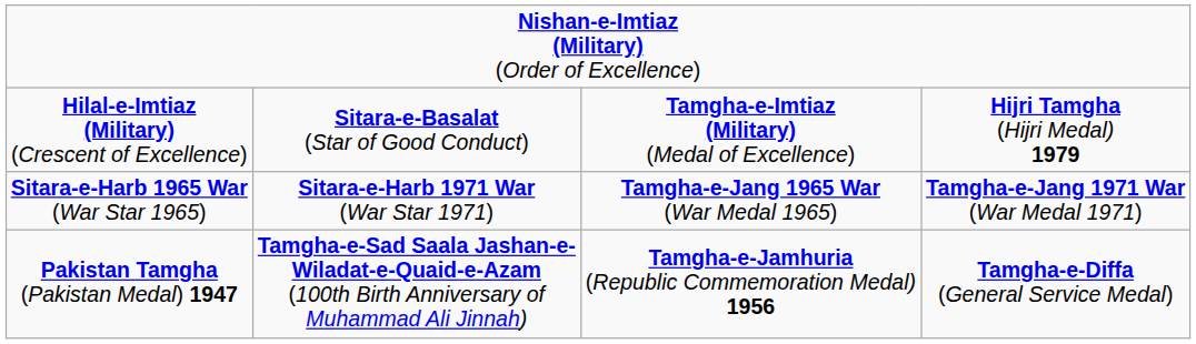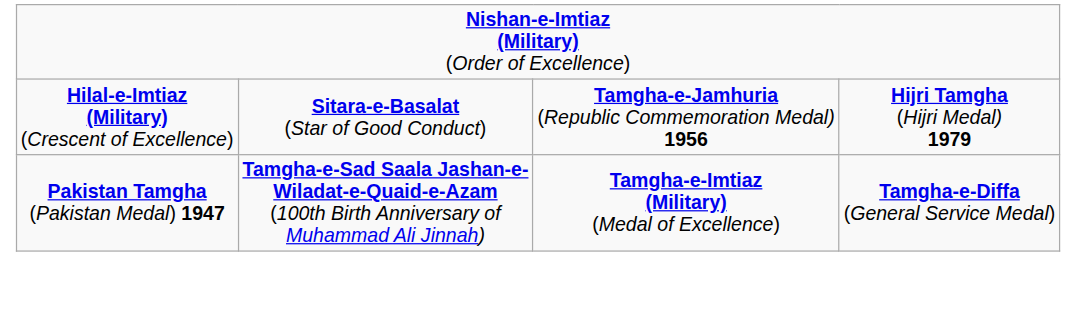Hilal-e-Imtiaz (Military) (Crescent of Excellence) | column 3: Tamgha-e-Imtiaz (Military) (Medal of Excellence) -> Tamgha-e-Jamhuria (Republic Commemoration Medal) 1956
- row: Sitara-e-Harb 1965 War (War Star 1965) | Sitara-e-Harb 1971 War (War Star 1971) | Tamgha-e-Jang 1965 War (War Medal 1965) | Tamgha-e-Jang 1971 War (War Medal 1971)
Pakistan Tamgha (Pakistan Medal) 1947 | column 3: Tamgha-e-Jamhuria (Republic Commemoration Medal) 1956 -> Tamgha-e-Imtiaz (Military) (Medal of Excellence)
